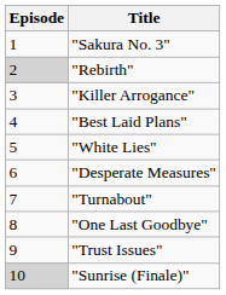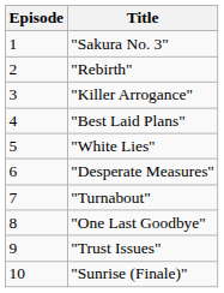"Rebirth" | Episode: lightgrey background -> no background
"Sunrise (Finale)" | Episode: lightgrey background -> no background
